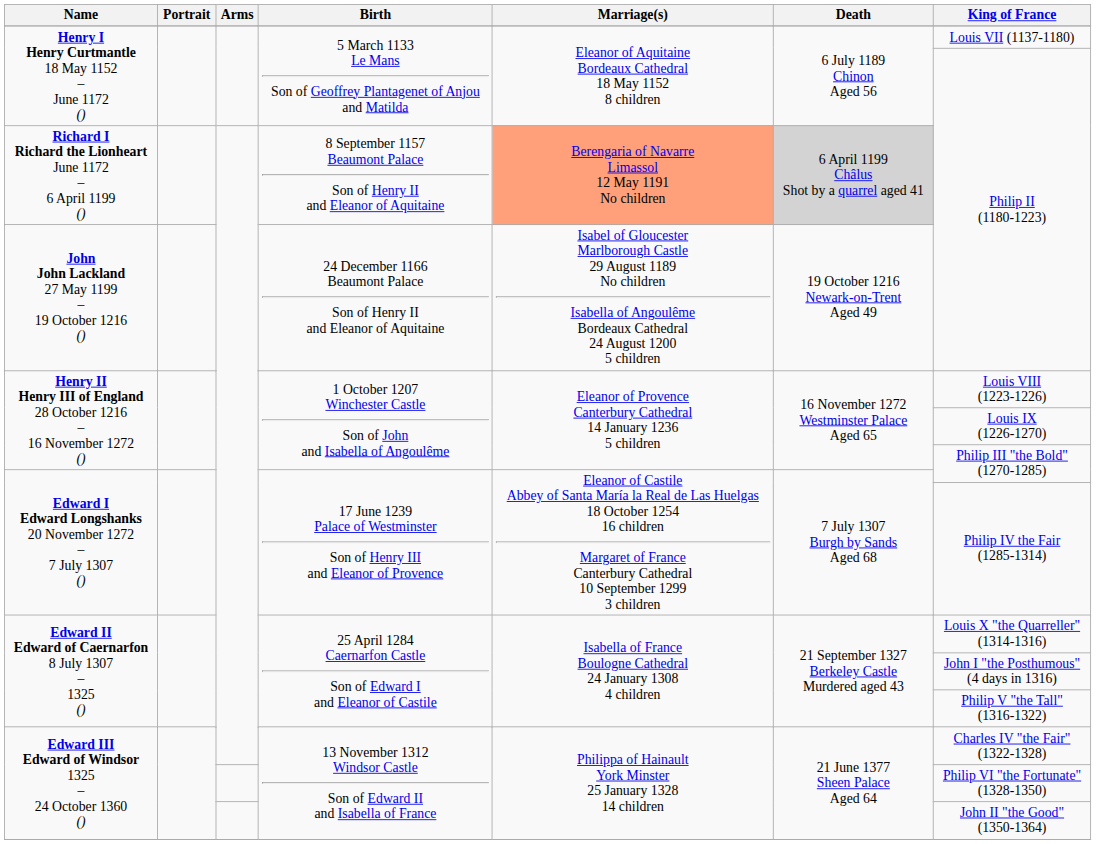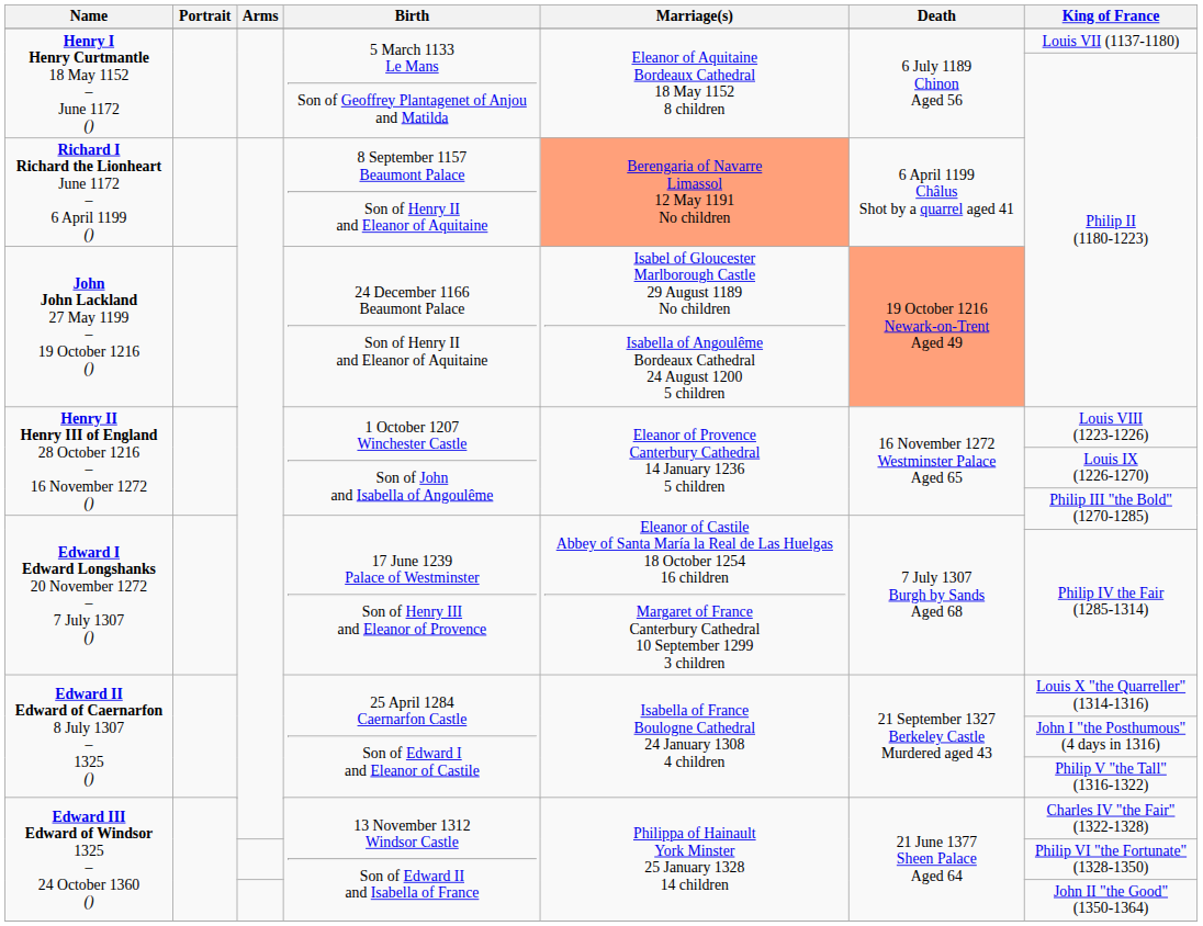Richard I Richard the Lionheart June 1172 – 6 April 1199 () | Death: lightgrey background -> no background
John John Lackland 27 May 1199 – 19 October 1216 () | Death: no background -> lightsalmon background
